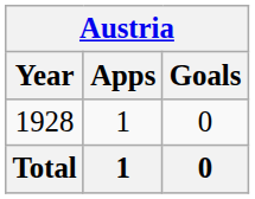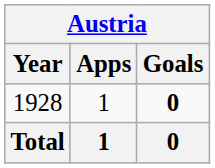1928 | Goals: normal -> bold
